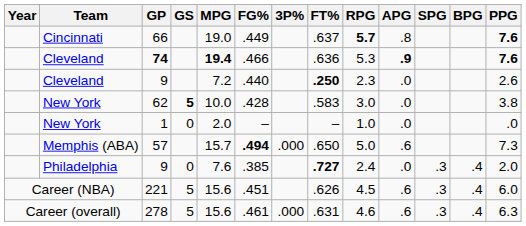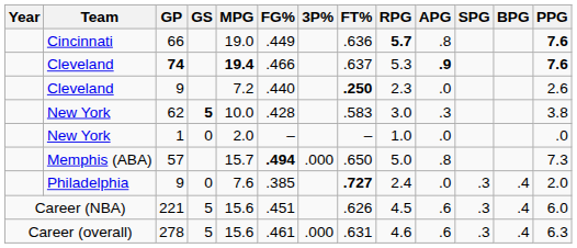66 | FT%: .637 -> .636
74 | FT%: .636 -> .637
62 | APG: .0 -> .3
57 | APG: .6 -> .8
